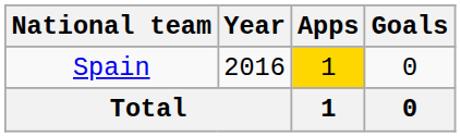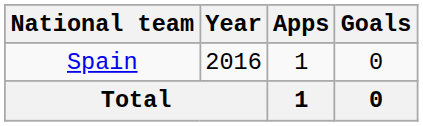Spain | Apps: gold background -> no background
